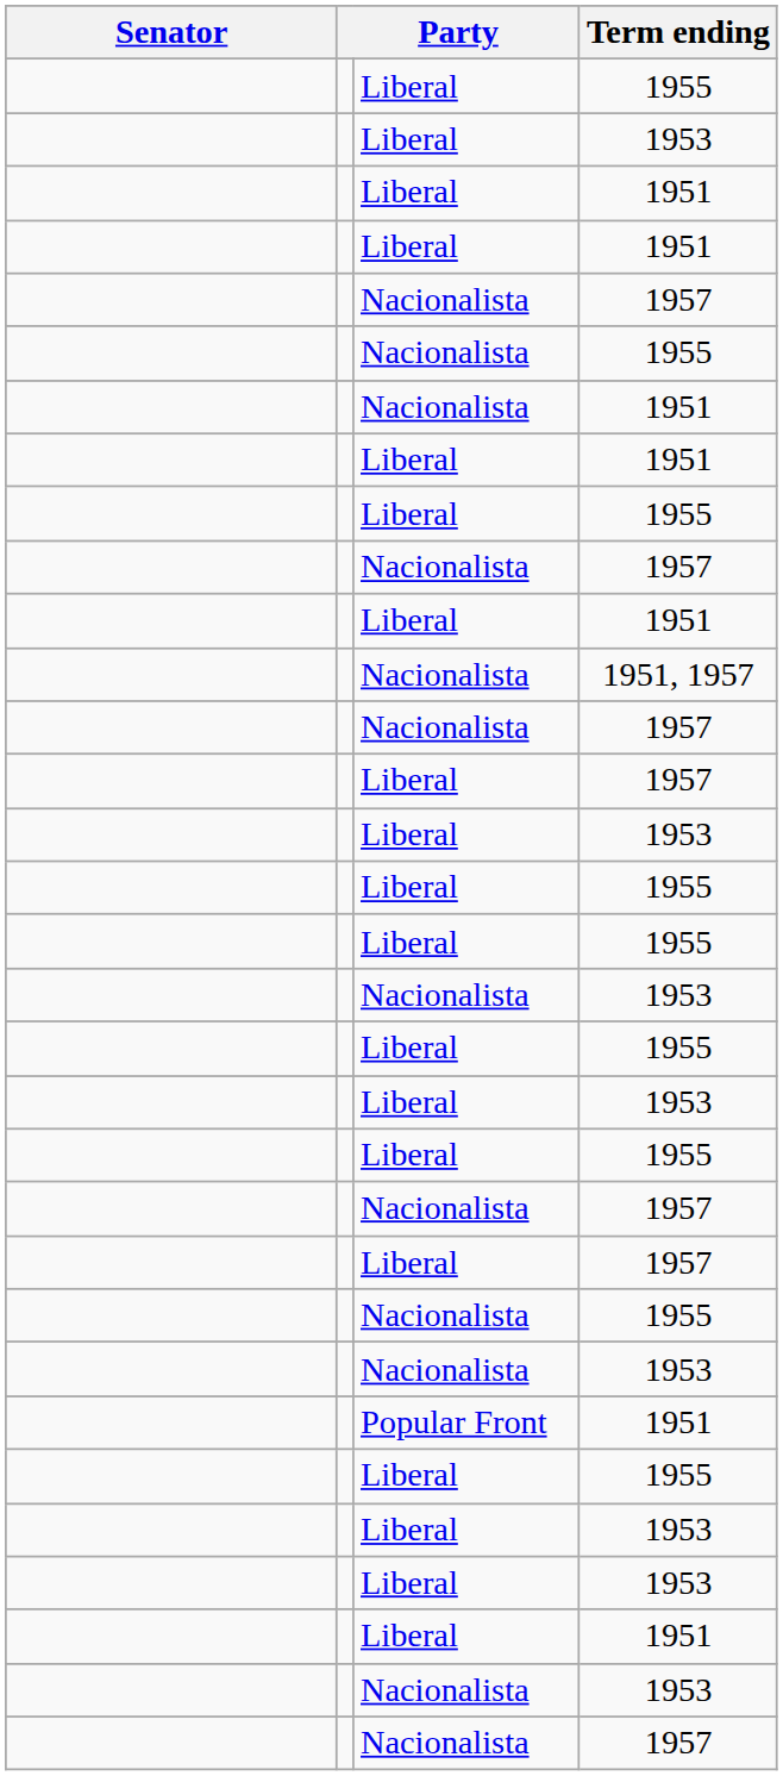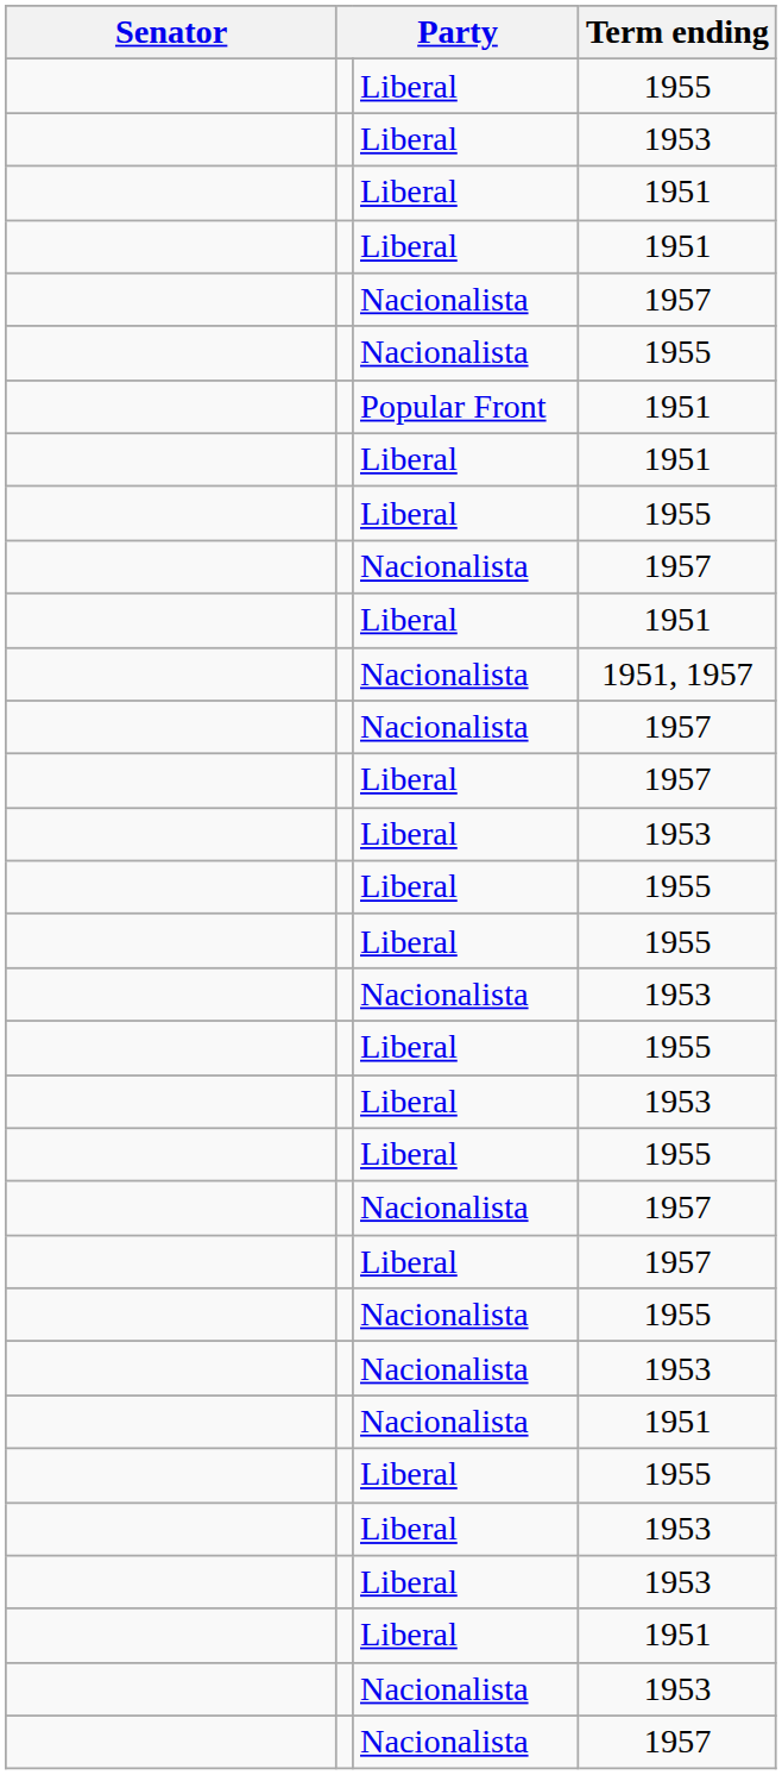rows swapped: Nacionalista / 1951 <-> Popular Front / 1951
